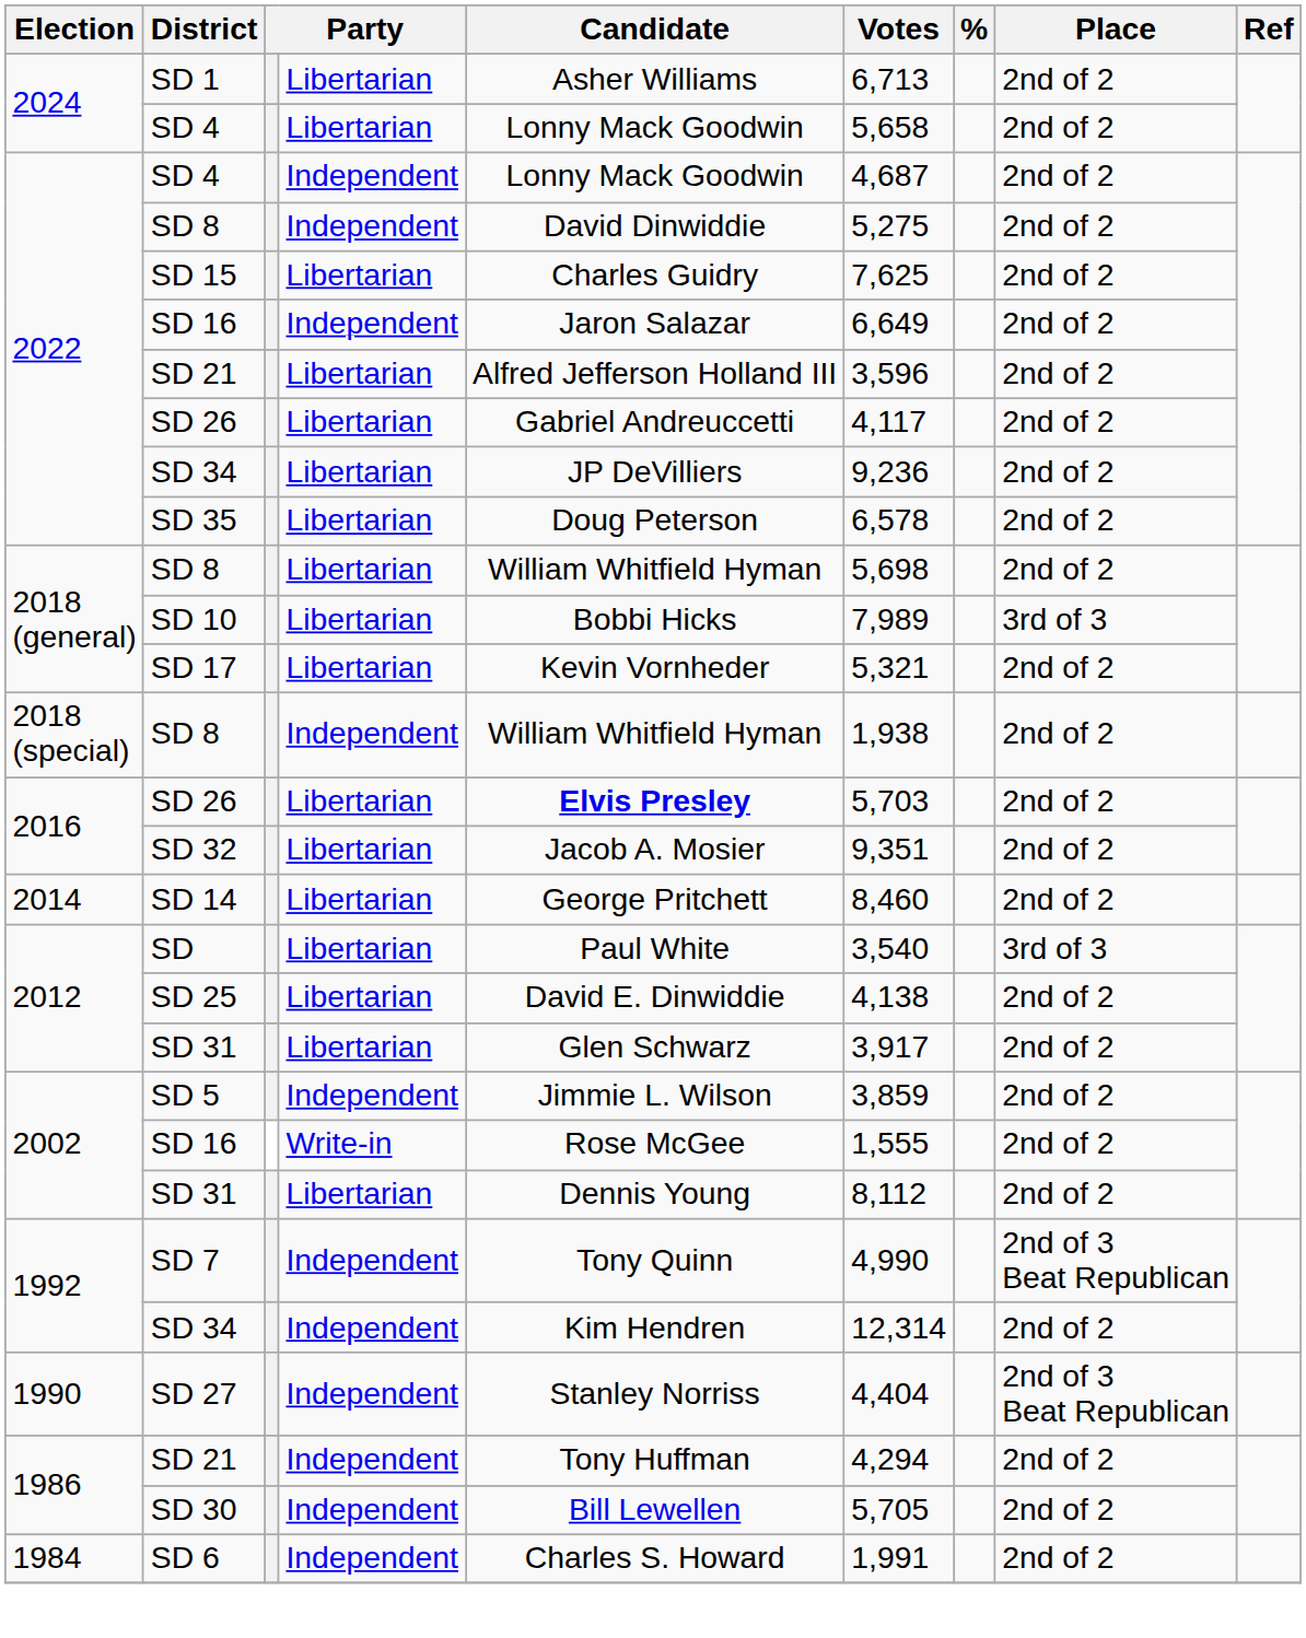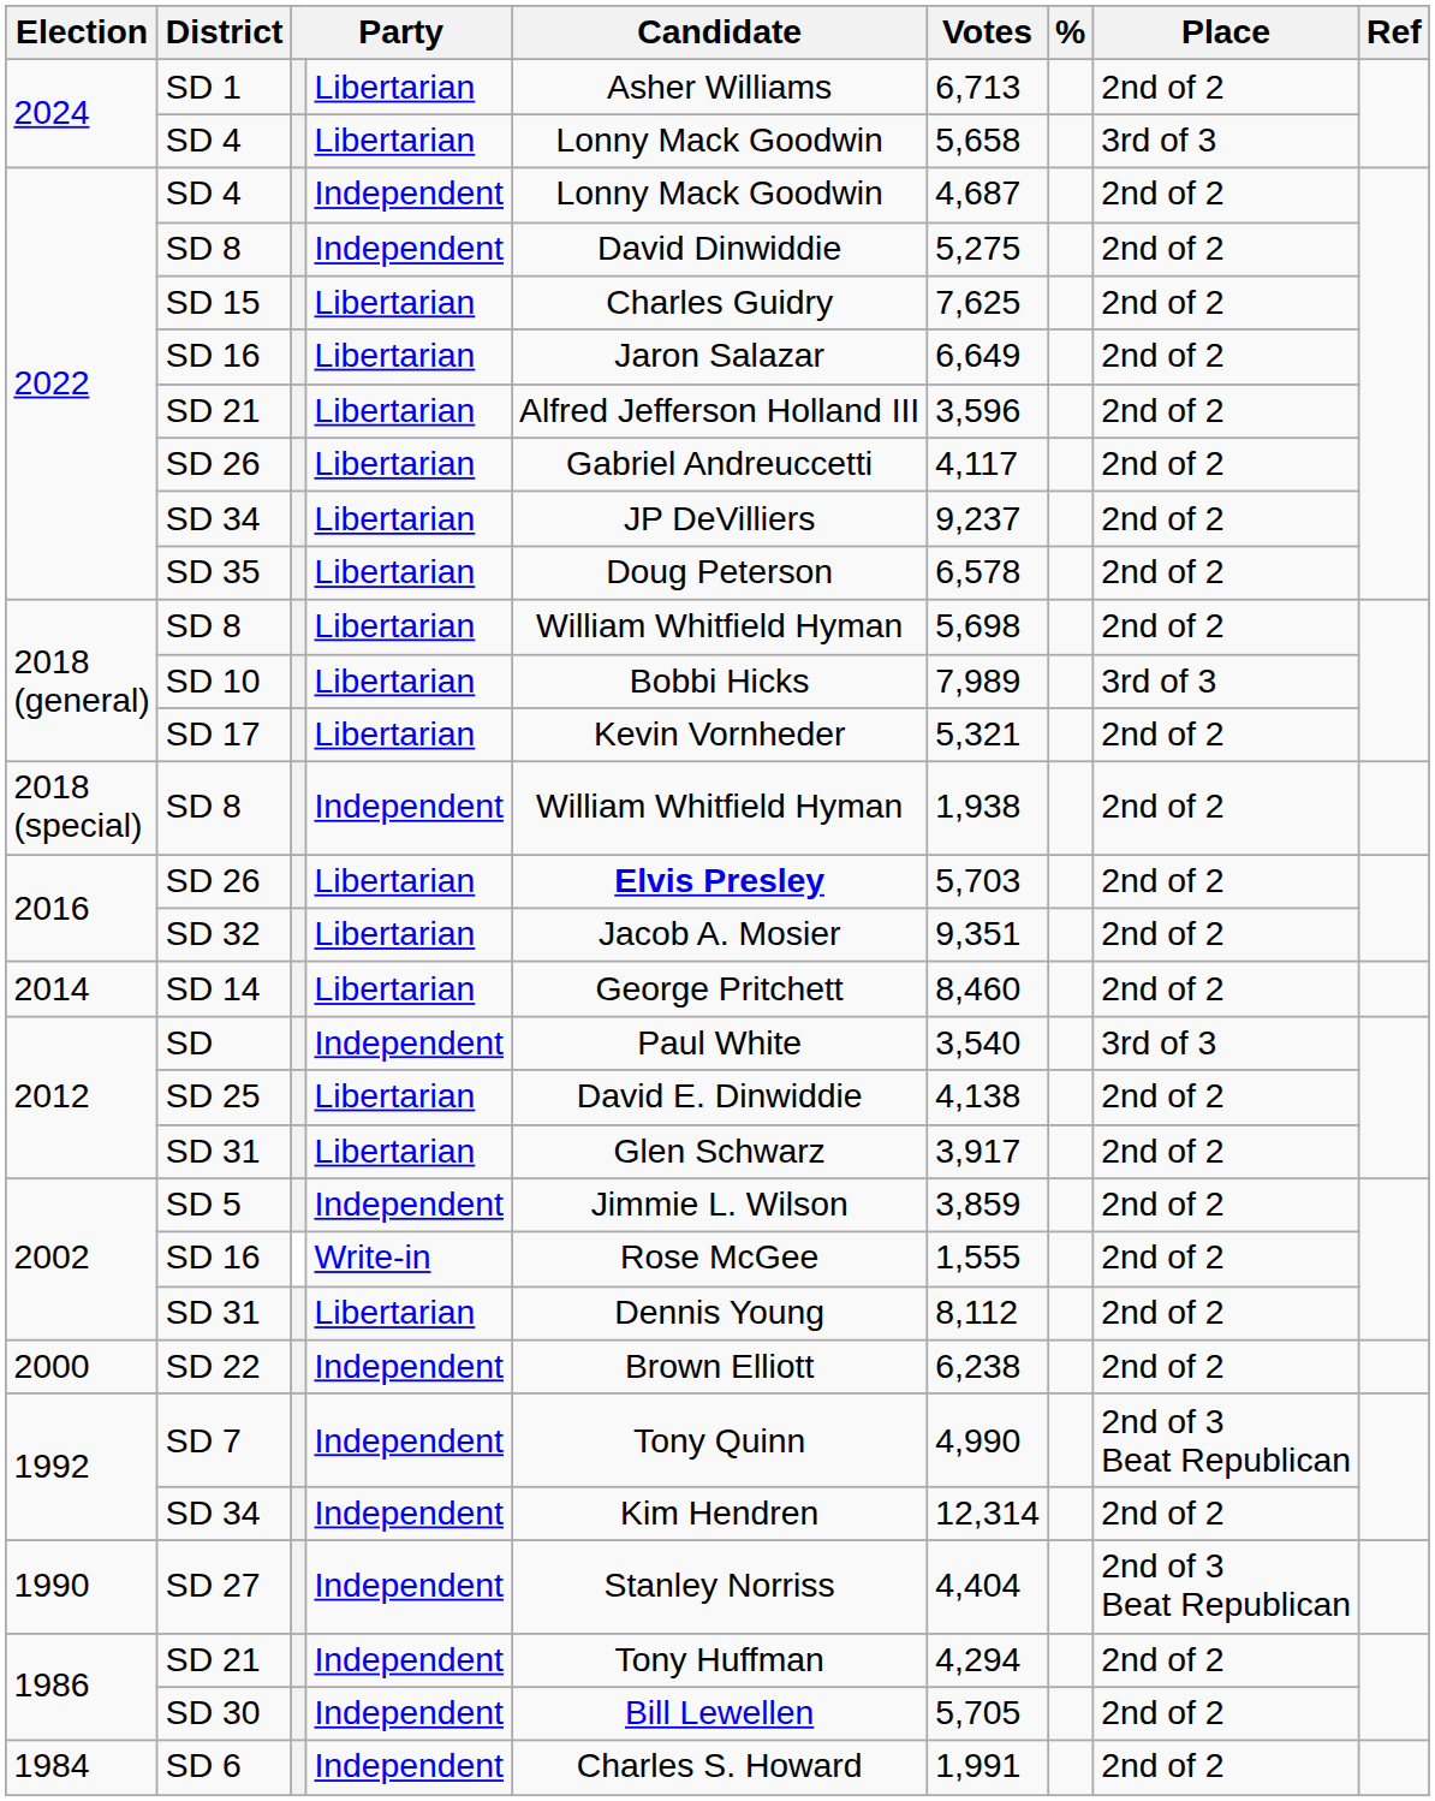2024 / SD 4 | Place: 2nd of 2 -> 3rd of 3
2022 / SD 16 | column 4: Independent -> Libertarian
2022 / SD 34 | Votes: 9,236 -> 9,237
SD | column 4: Libertarian -> Independent
+ row: 2000 | SD 22 | Independent | Brown Elliott | 6,238 | 2nd of 2
